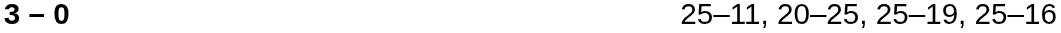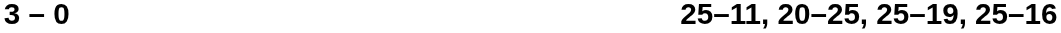row 1 | column 2: normal -> bold
